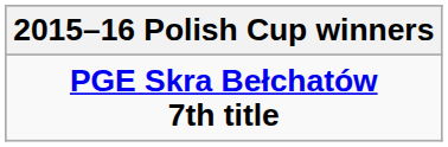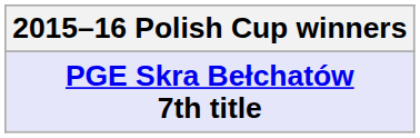row 2 | column 1: no background -> lavender background
